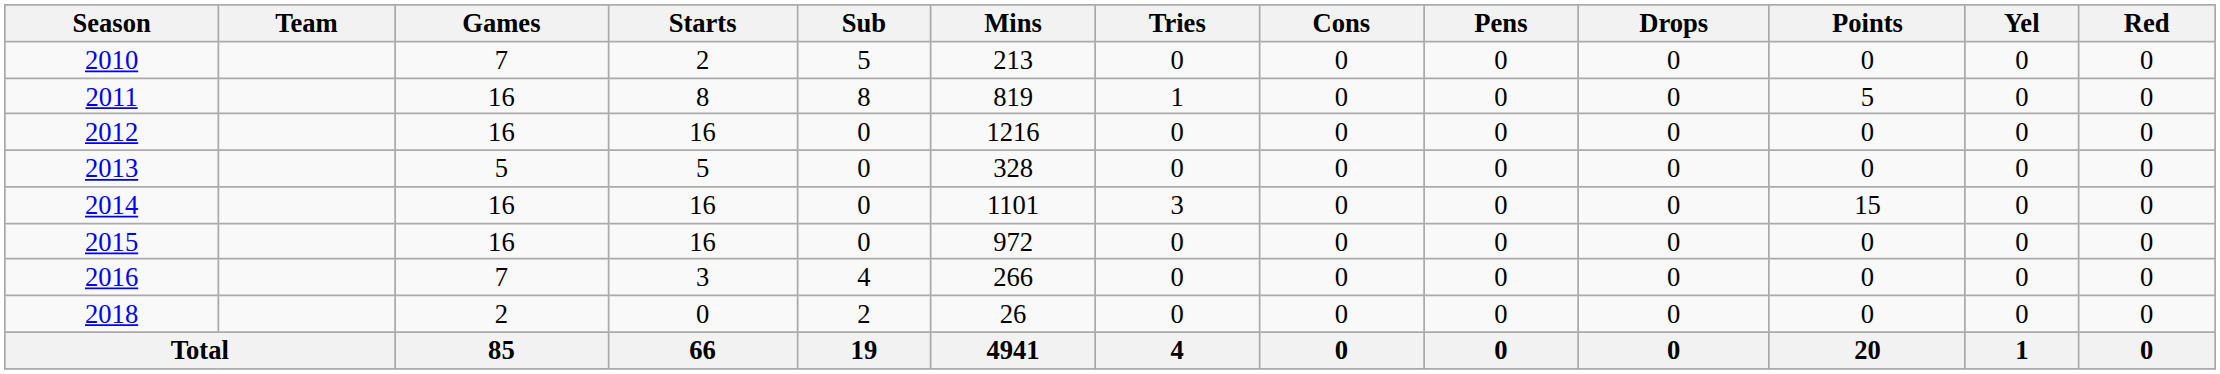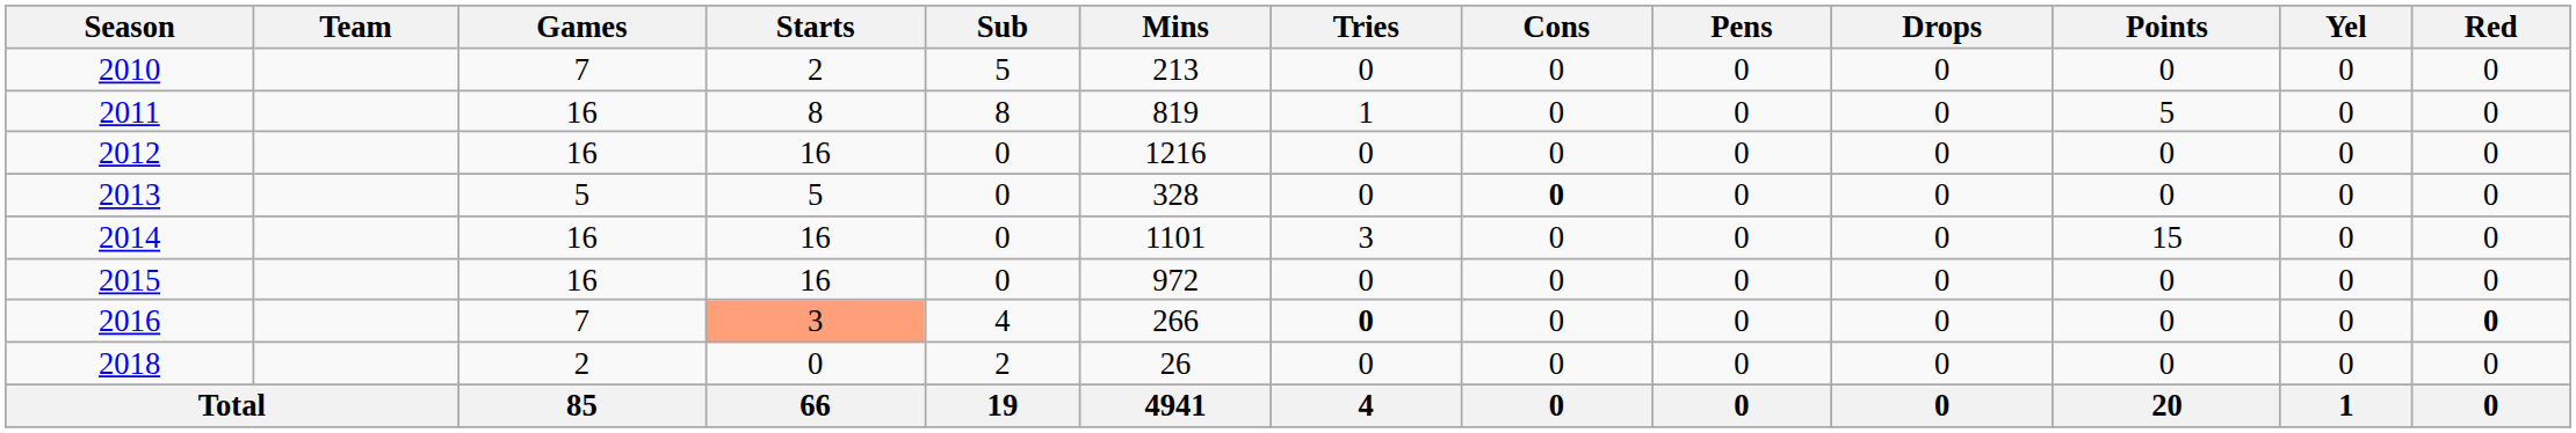2013 | Cons: normal -> bold
2016 | Starts: no background -> lightsalmon background
2016 | Tries: normal -> bold
2016 | Red: normal -> bold
